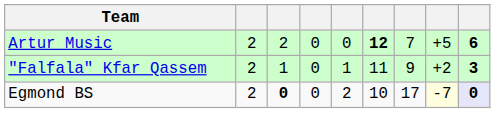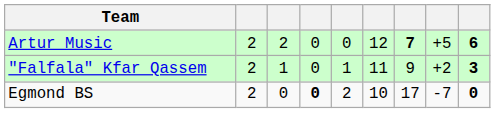Artur Music | column 6: bold -> normal
Artur Music | column 7: normal -> bold
Egmond BS | column 3: bold -> normal
Egmond BS | column 4: normal -> bold
Egmond BS | column 8: lightyellow background -> no background
Egmond BS | column 9: lavender background -> no background
